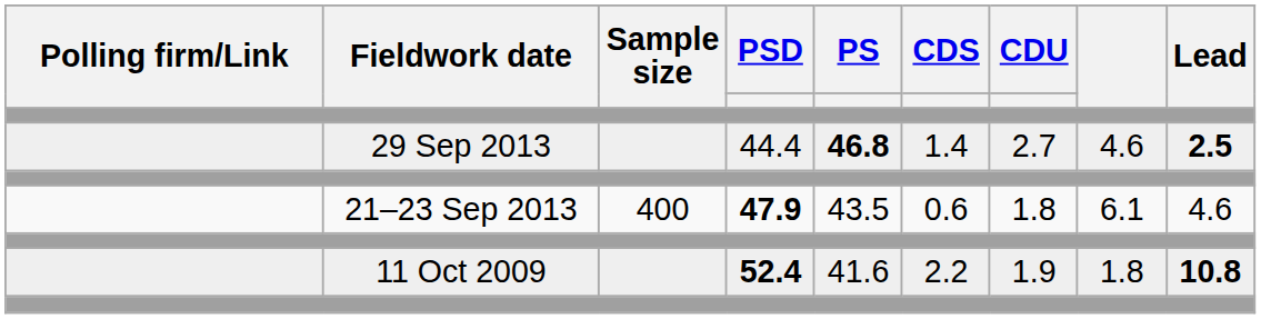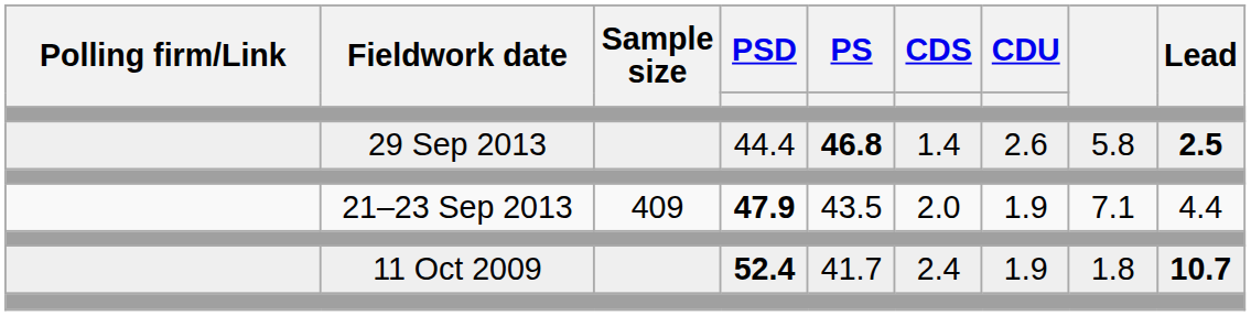29 Sep 2013 | CDU: 2.7 -> 2.6
29 Sep 2013 | column 8: 4.6 -> 5.8
21–23 Sep 2013 | Sample size: 400 -> 409
21–23 Sep 2013 | CDS: 0.6 -> 2.0
21–23 Sep 2013 | CDU: 1.8 -> 1.9
21–23 Sep 2013 | column 8: 6.1 -> 7.1
21–23 Sep 2013 | Lead: 4.6 -> 4.4
11 Oct 2009 | PS: 41.6 -> 41.7
11 Oct 2009 | CDS: 2.2 -> 2.4
11 Oct 2009 | Lead: 10.8 -> 10.7
